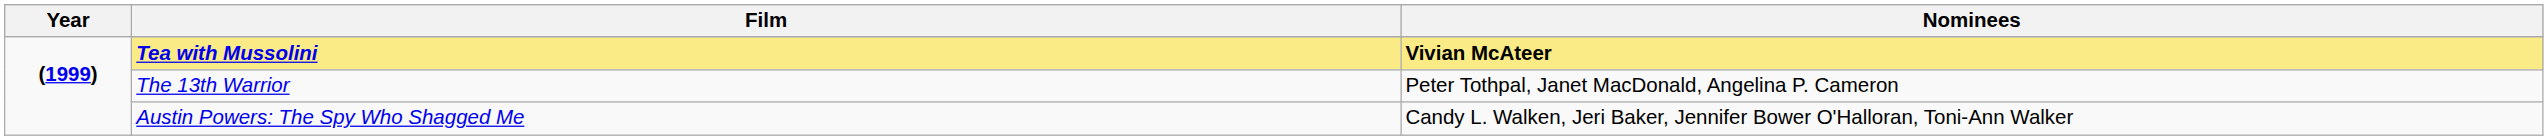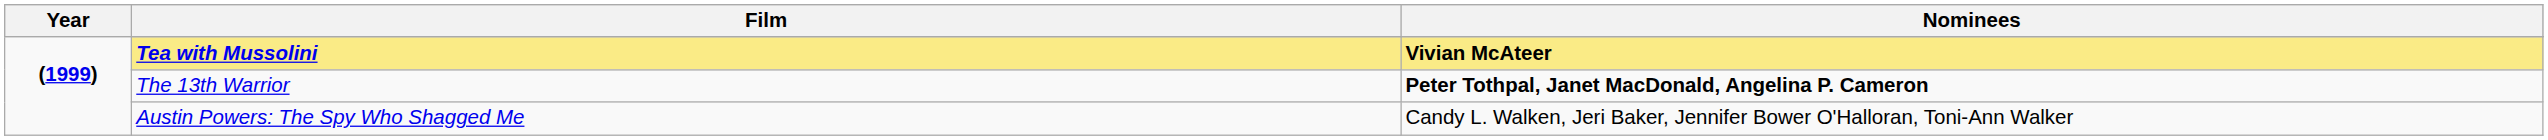The 13th Warrior | Nominees: normal -> bold
